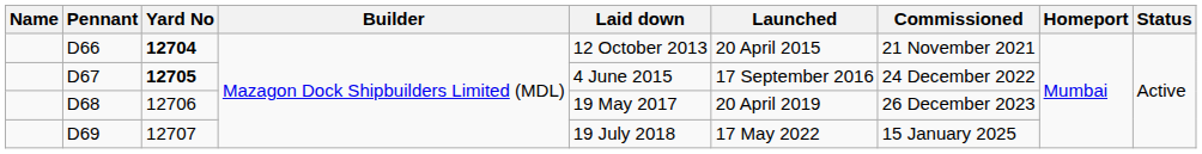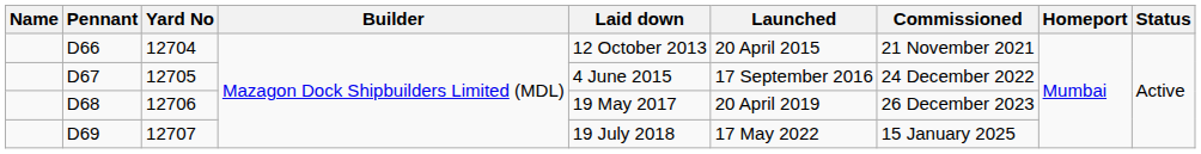D66 | Yard No: bold -> normal
D67 | Yard No: bold -> normal
